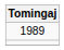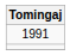row 2 | column 1: 1989 -> 1991
